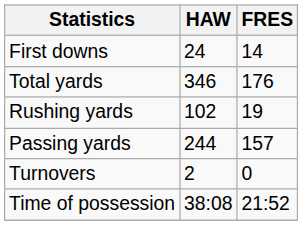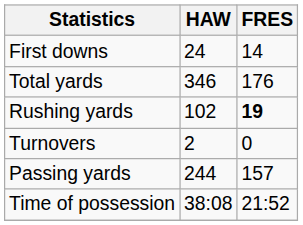Rushing yards | FRES: normal -> bold
rows swapped: Passing yards <-> Turnovers
